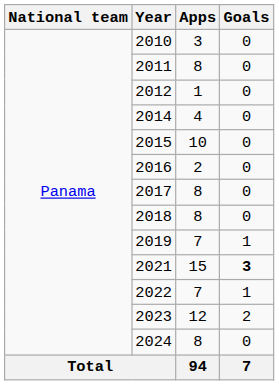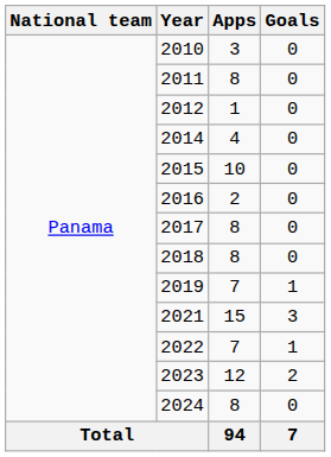2021 | Goals: bold -> normal
